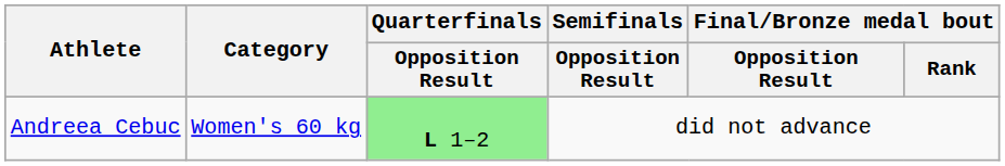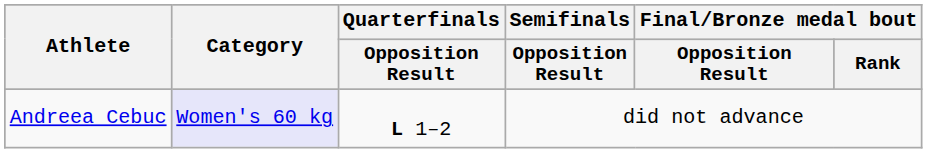Andreea Cebuc | Category: no background -> lavender background
Andreea Cebuc | Quarterfinals / Opposition Result: lightgreen background -> no background
